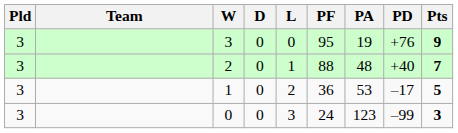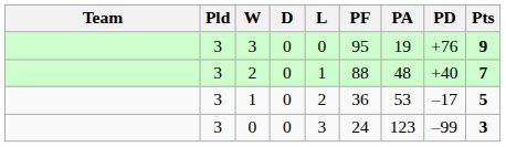columns swapped: Team <-> Pld
